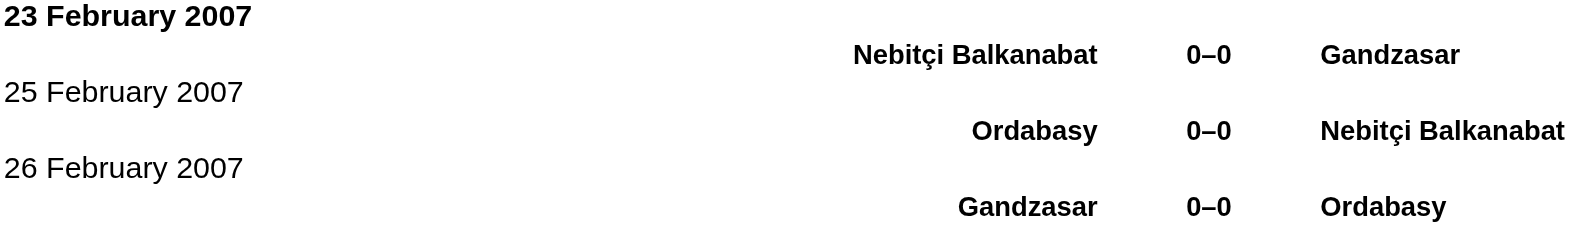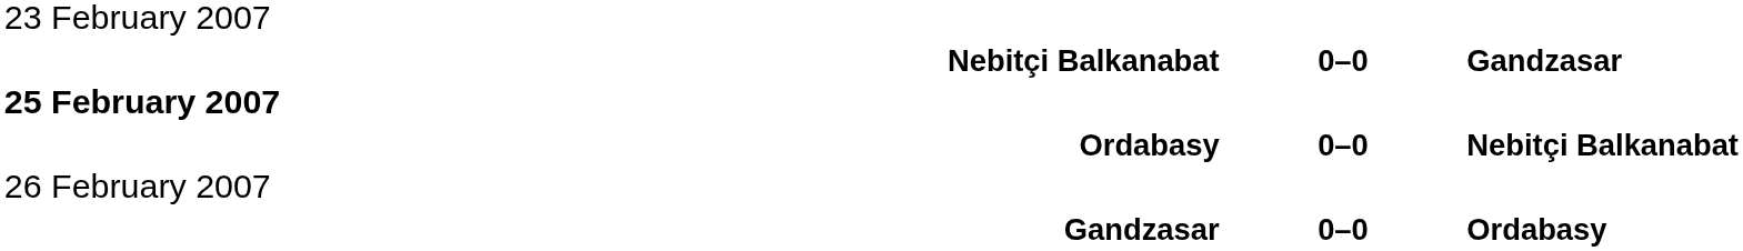23 February 2007 | column 1: bold -> normal
25 February 2007 | column 1: normal -> bold
